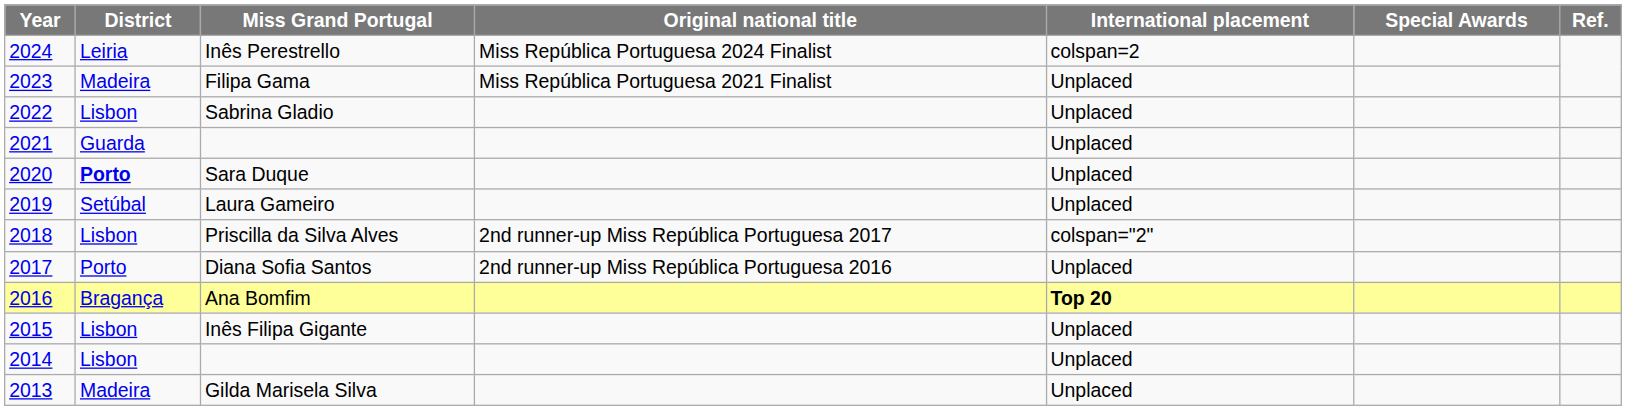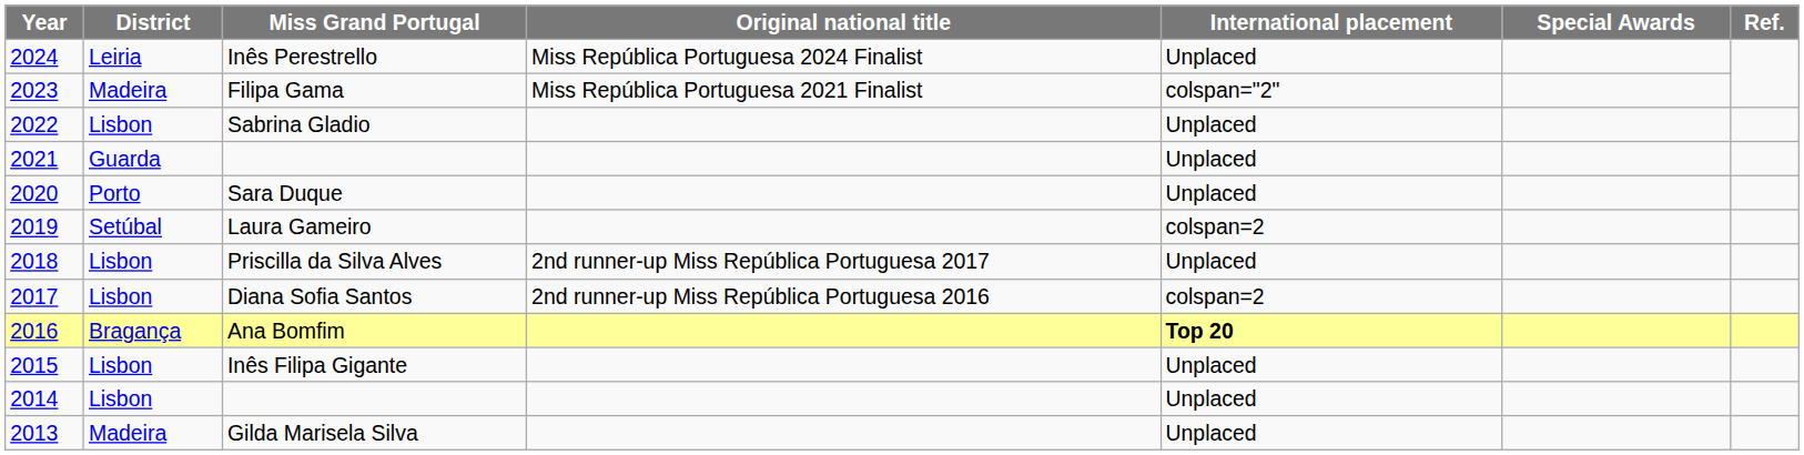Inês Perestrello | International placement: colspan=2 -> Unplaced
Filipa Gama | International placement: Unplaced -> colspan="2"
Sara Duque | District: bold -> normal
Laura Gameiro | International placement: Unplaced -> colspan=2
Priscilla da Silva Alves | International placement: colspan="2" -> Unplaced
Diana Sofia Santos | District: Porto -> Lisbon
Diana Sofia Santos | International placement: Unplaced -> colspan=2
